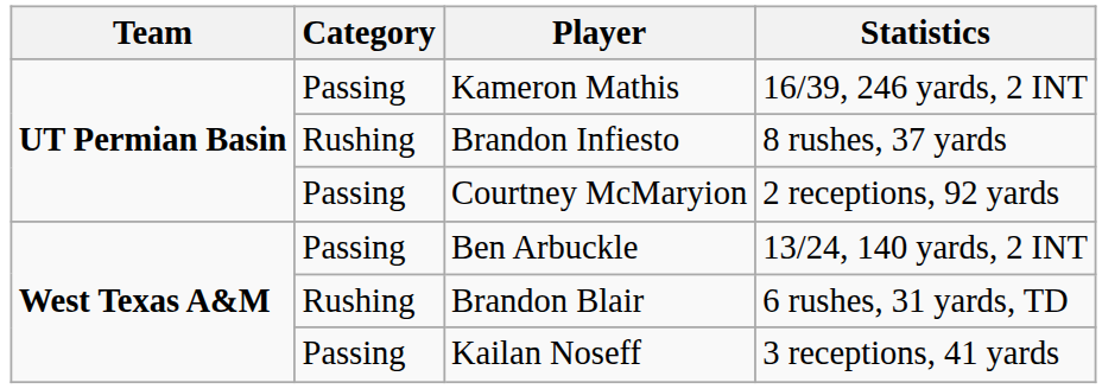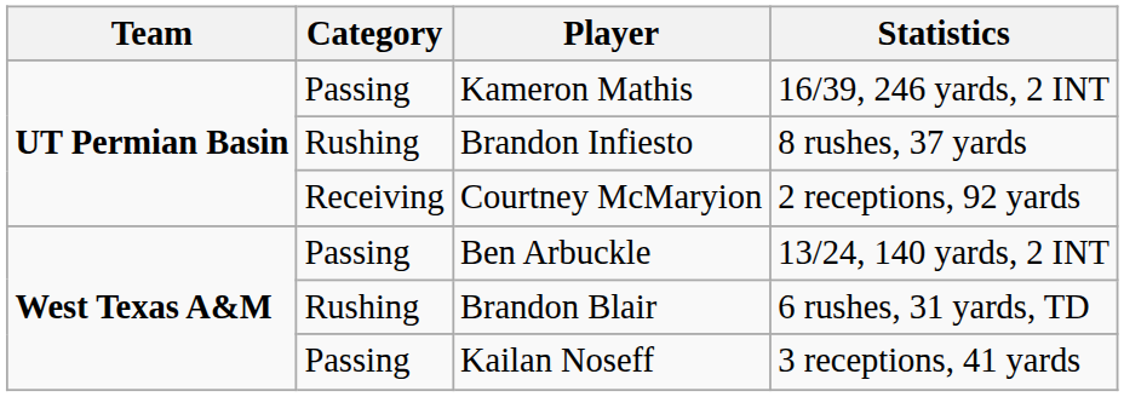Courtney McMaryion | Category: Passing -> Receiving
